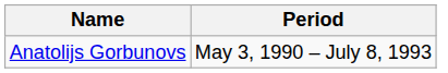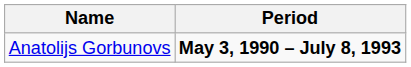Anatolijs Gorbunovs | Period: normal -> bold
